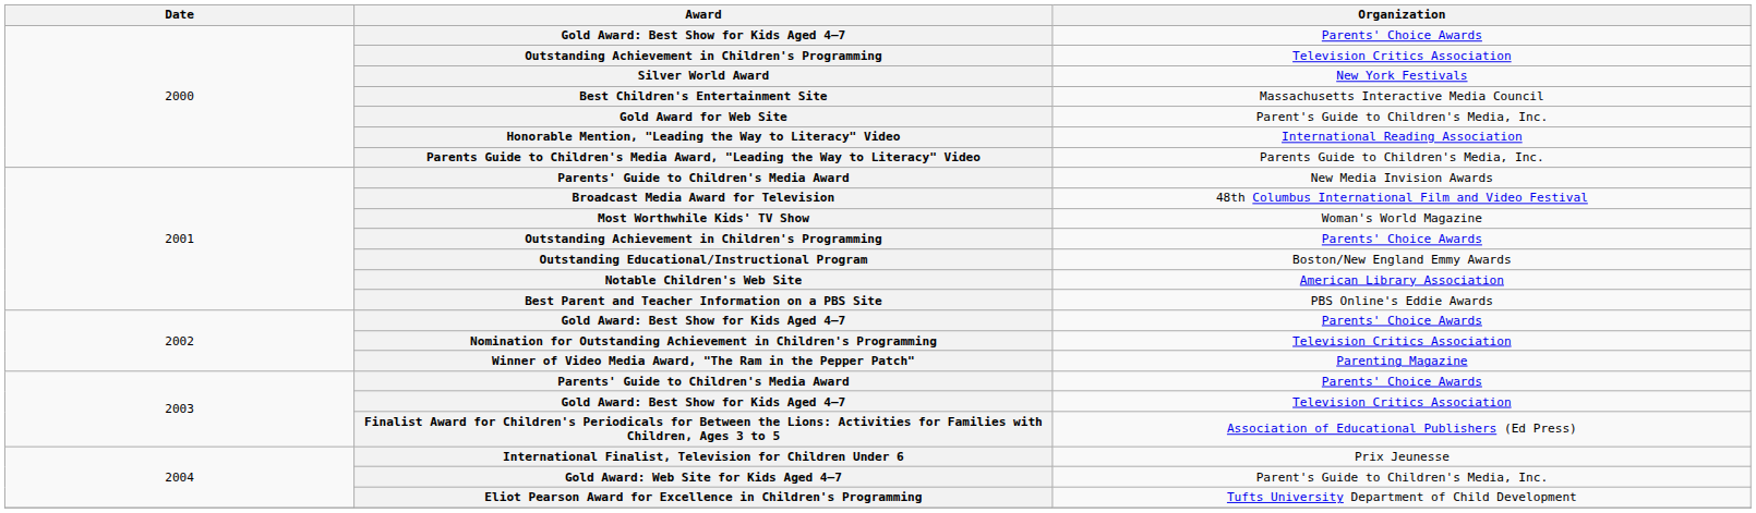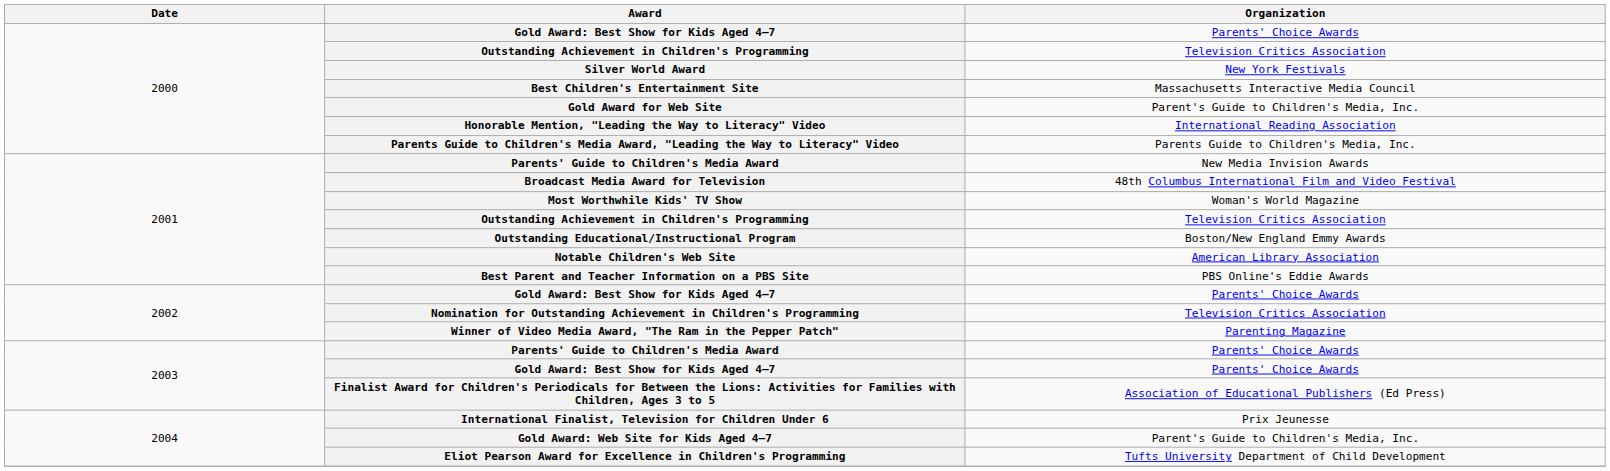2001 / Outstanding Achievement in Children's Programming | Organization: Parents' Choice Awards -> Television Critics Association
2003 / Gold Award: Best Show for Kids Aged 4–7 | Organization: Television Critics Association -> Parents' Choice Awards
